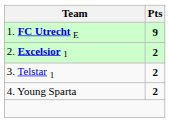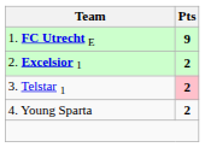3. Telstar 1 | Pts: no background -> pink background
